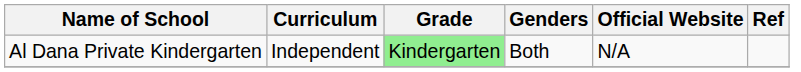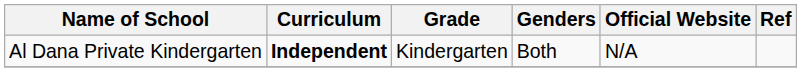Al Dana Private Kindergarten | Curriculum: normal -> bold
Al Dana Private Kindergarten | Grade: lightgreen background -> no background
